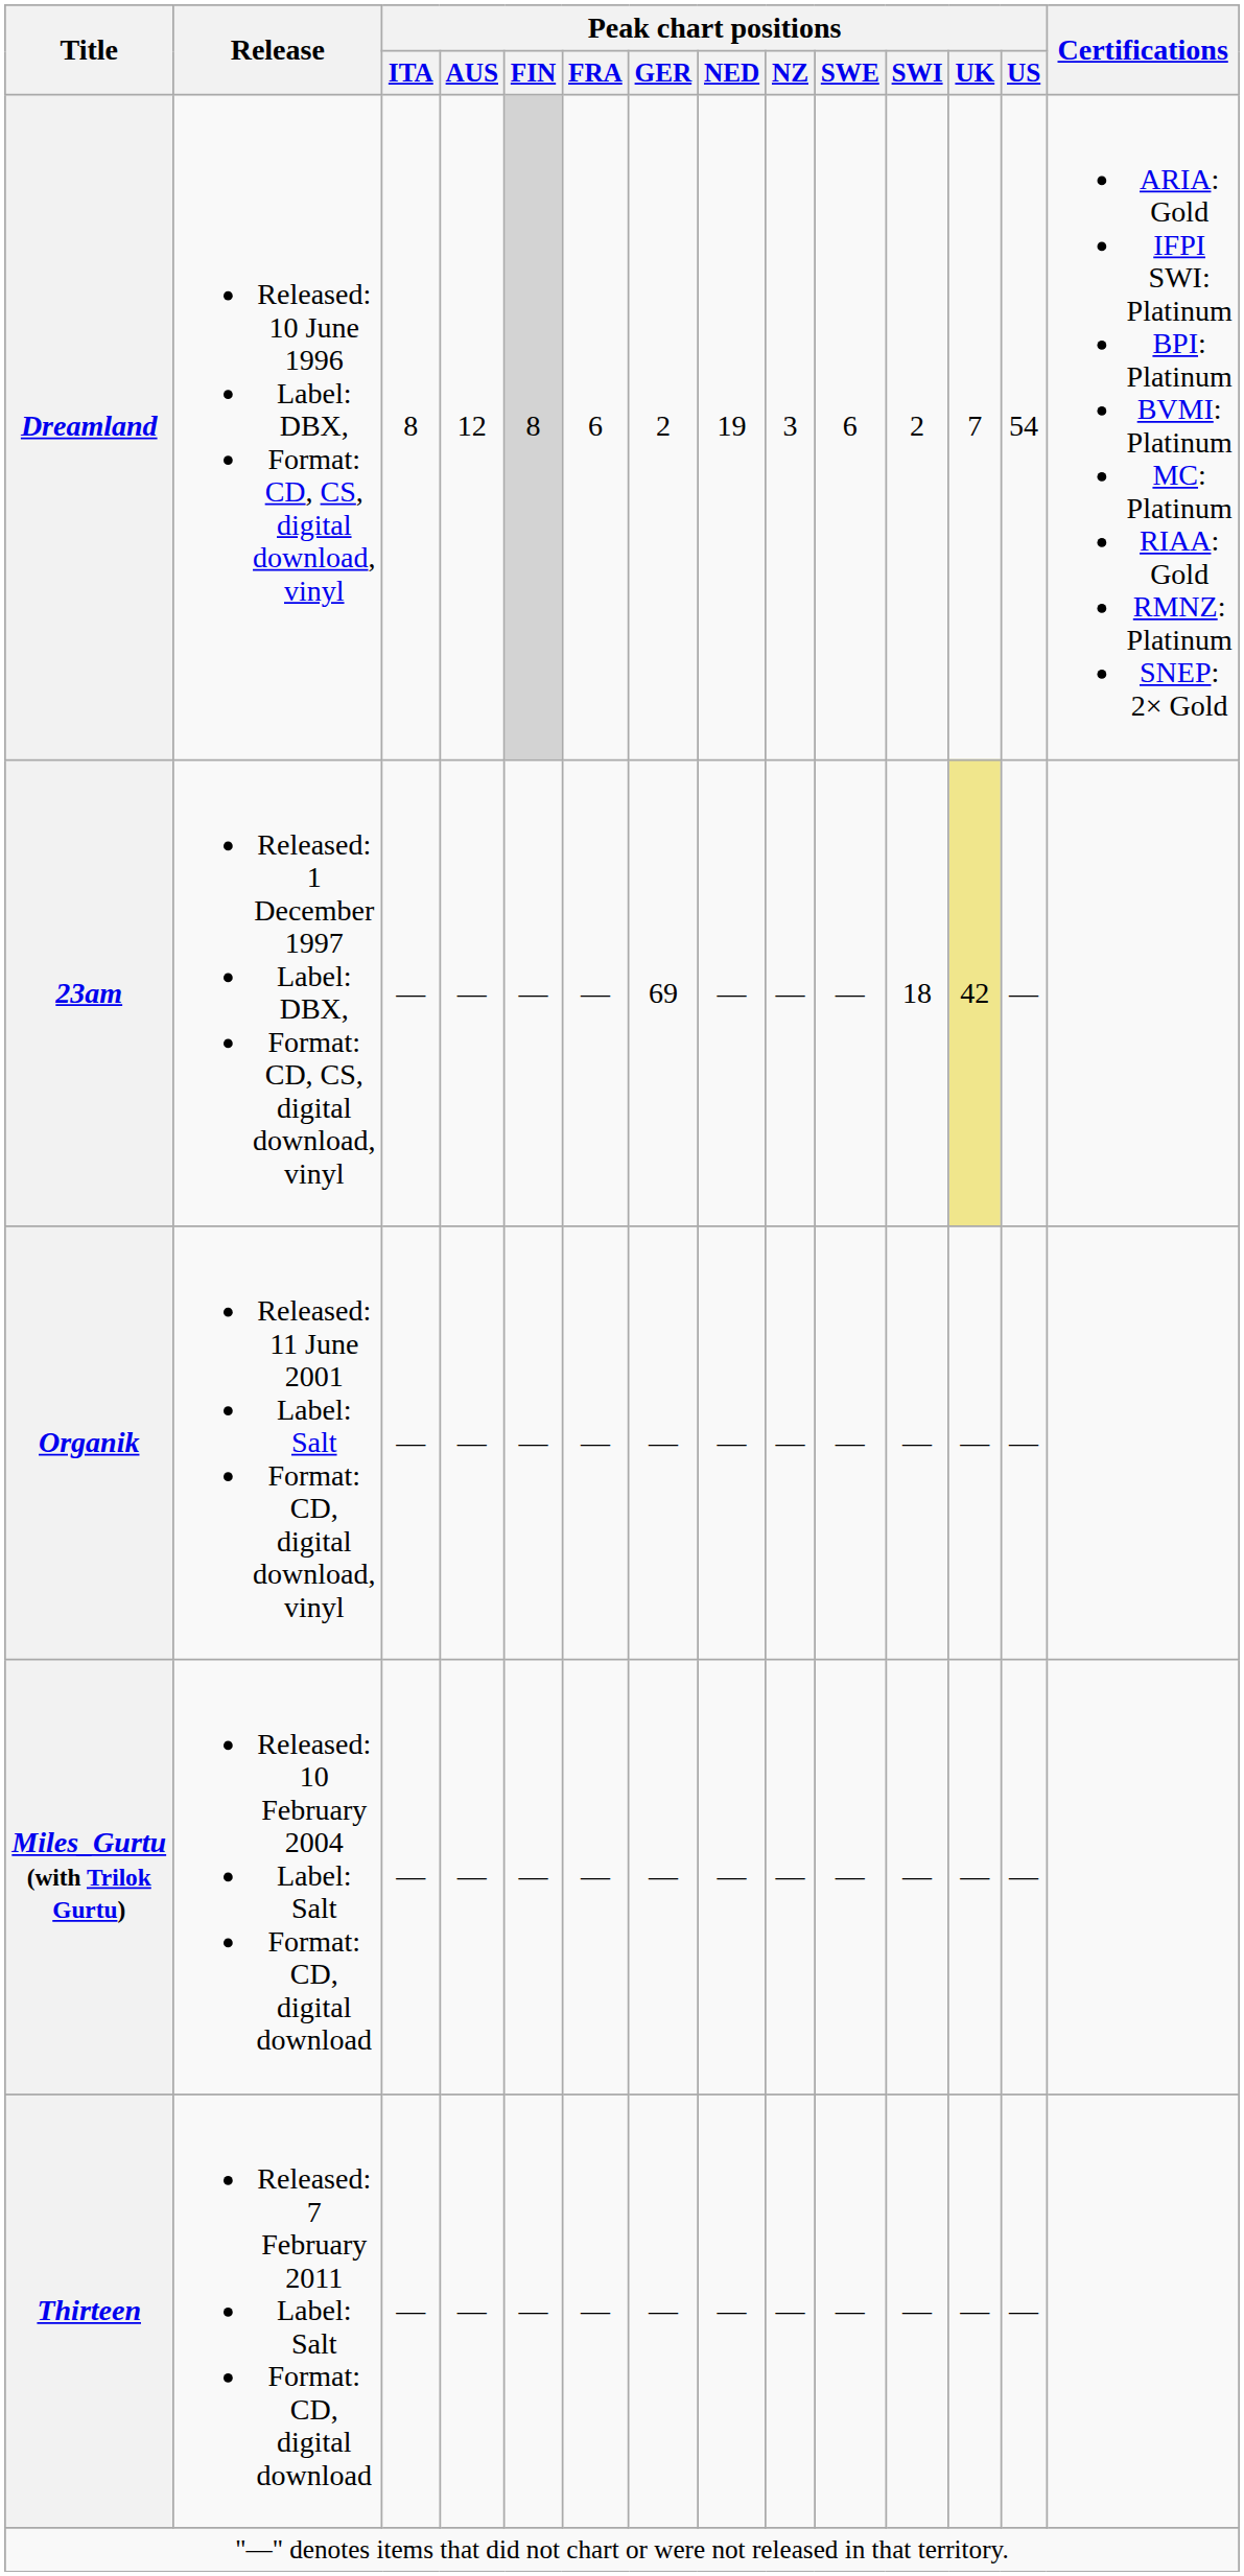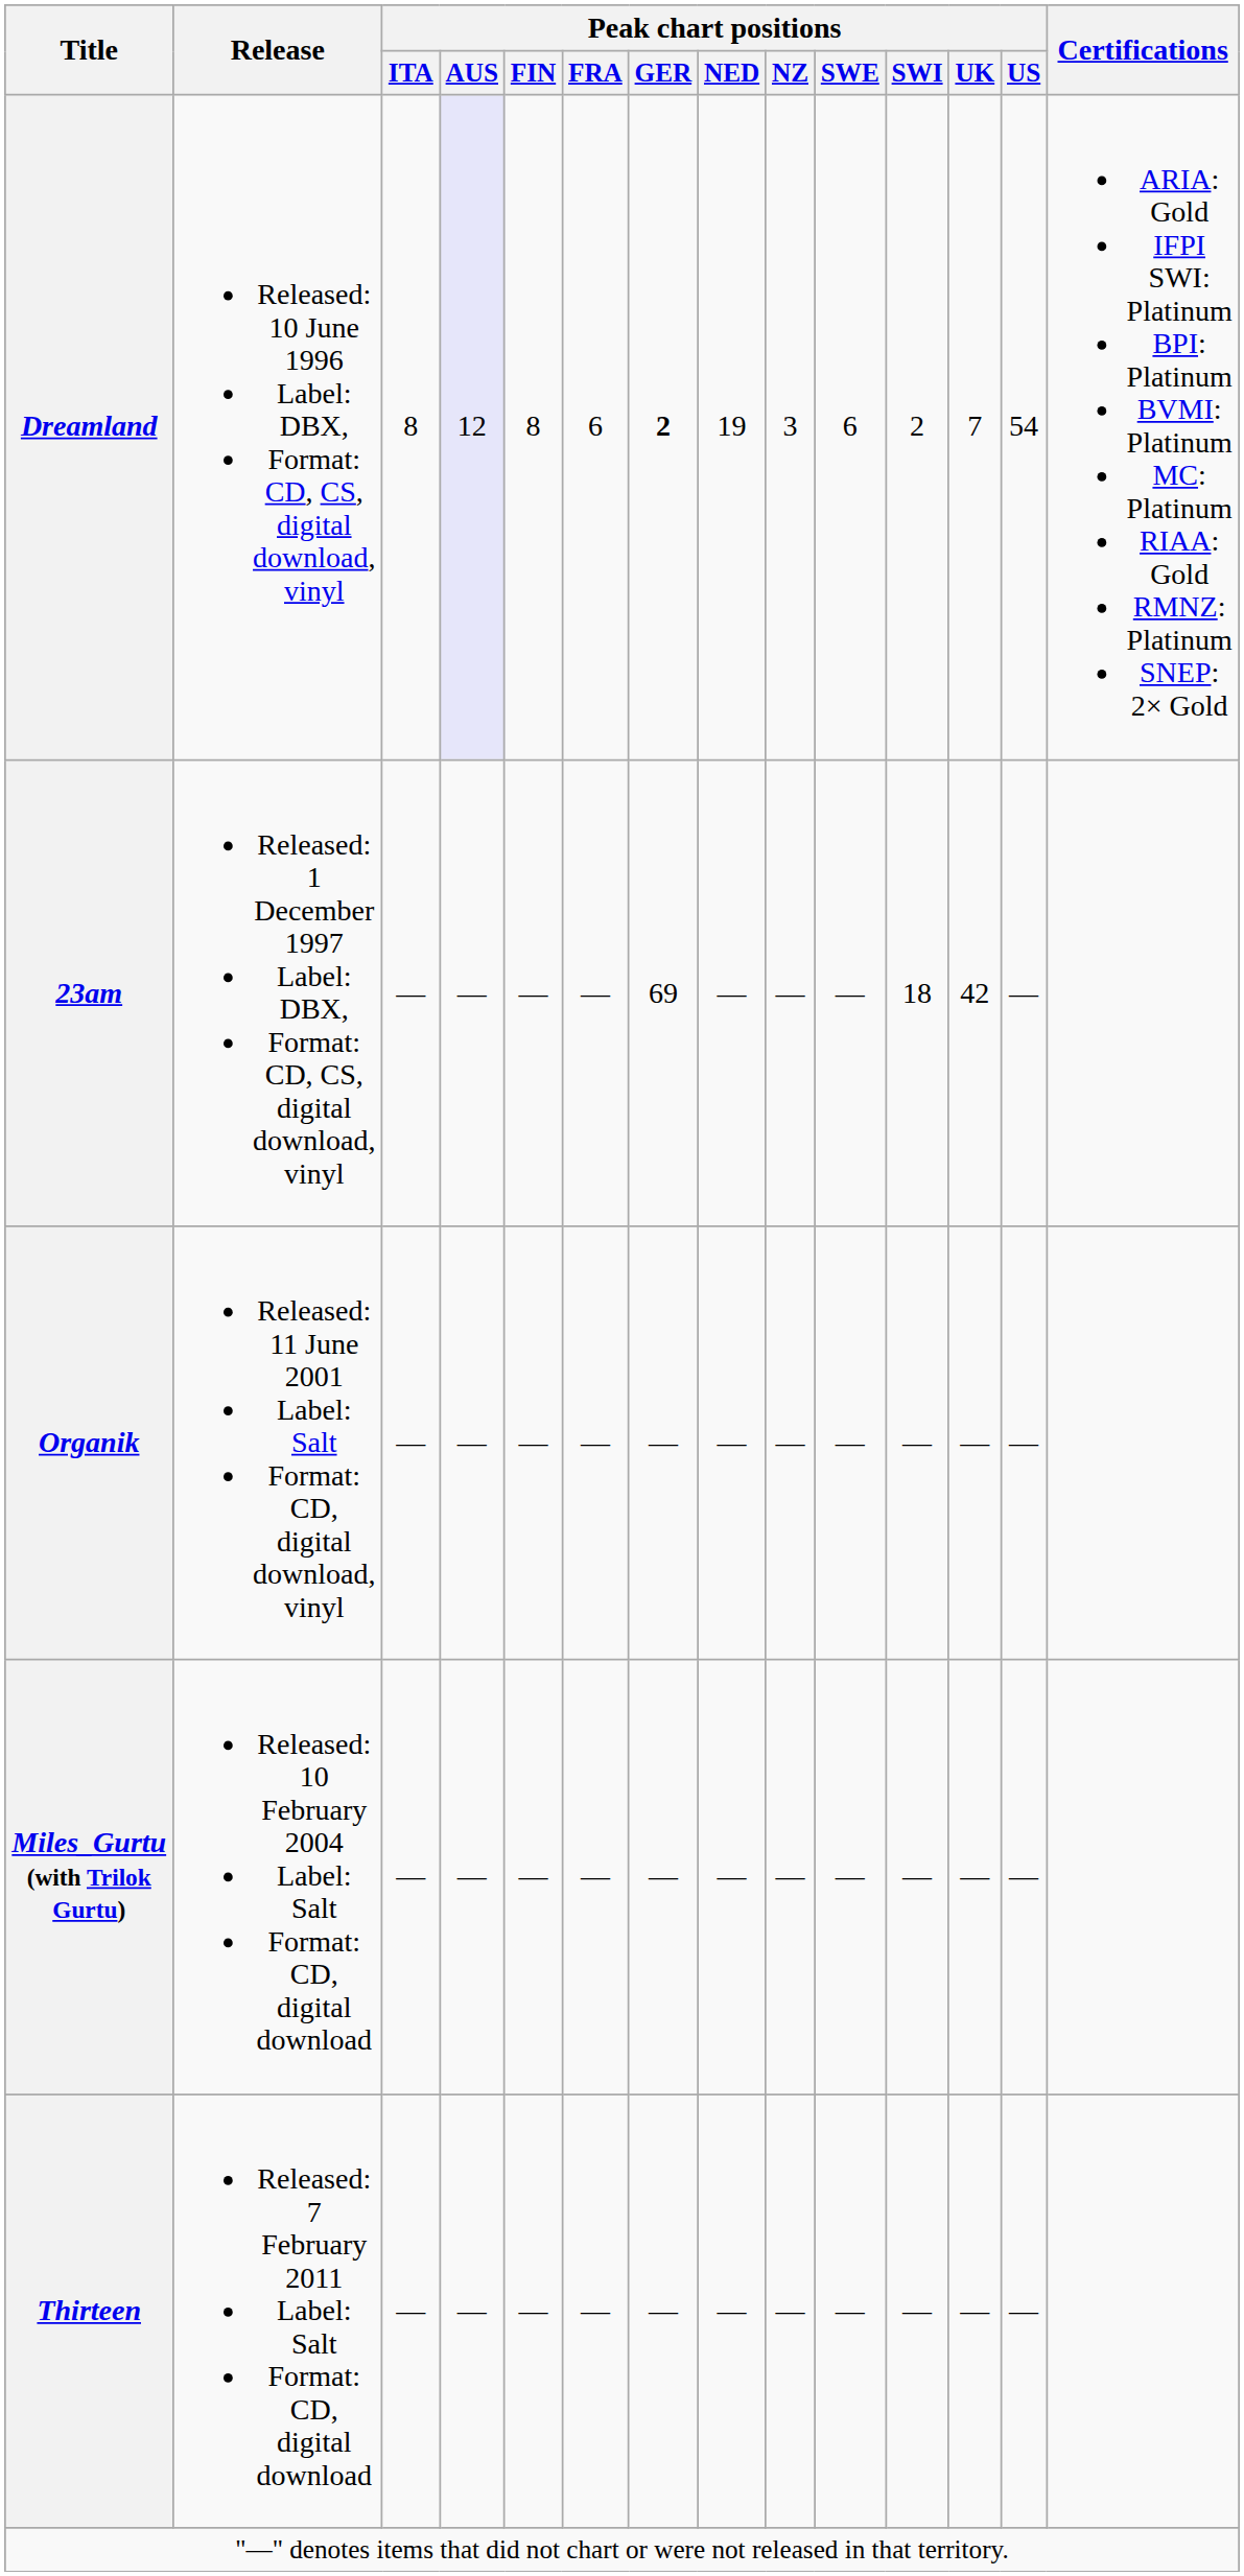Dreamland | Peak chart positions / AUS: no background -> lavender background
Dreamland | Peak chart positions / FIN: lightgrey background -> no background
Dreamland | Peak chart positions / GER: normal -> bold
23am | Peak chart positions / UK: khaki background -> no background
